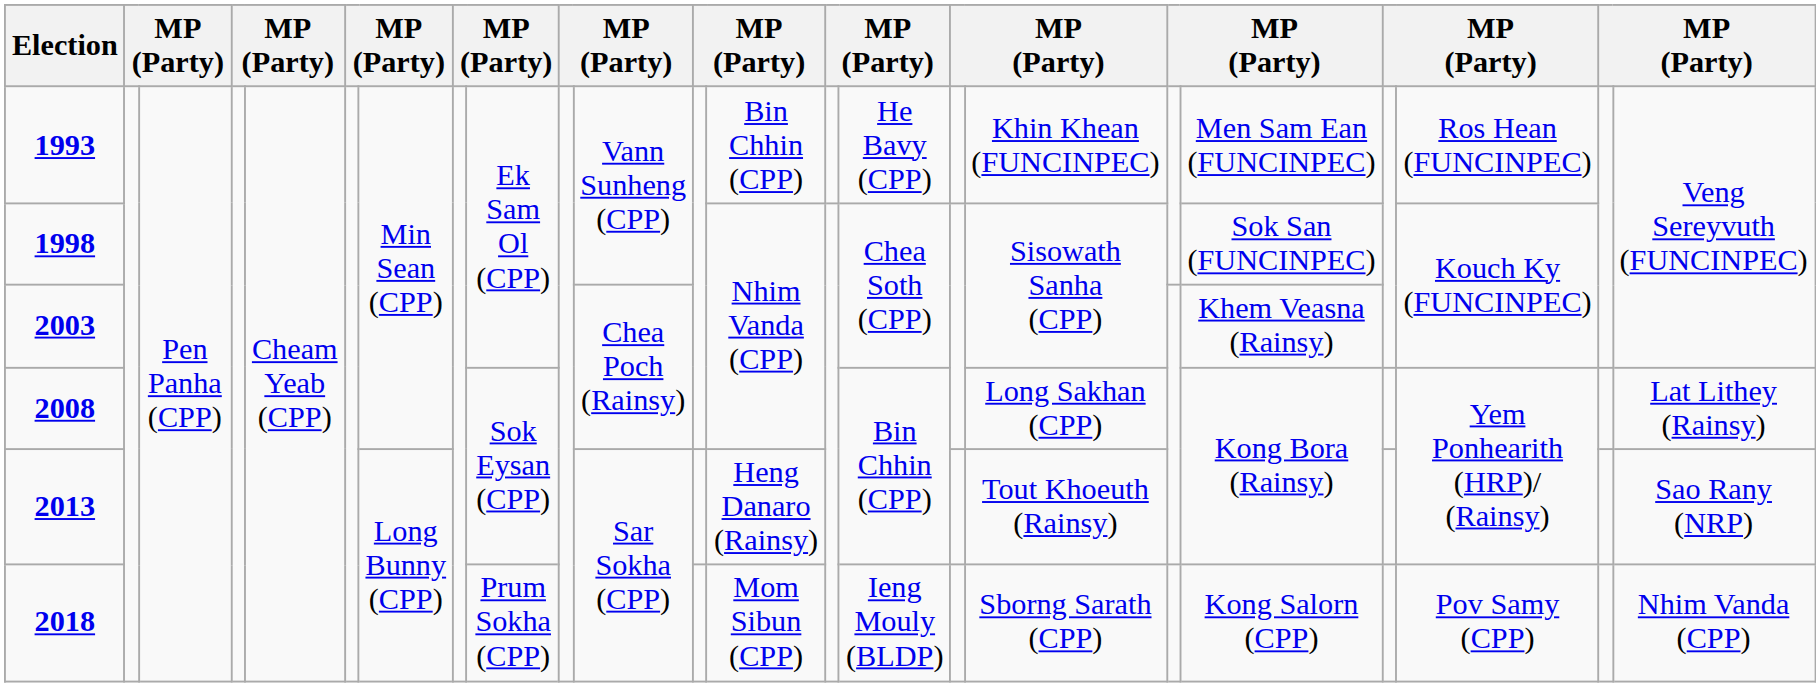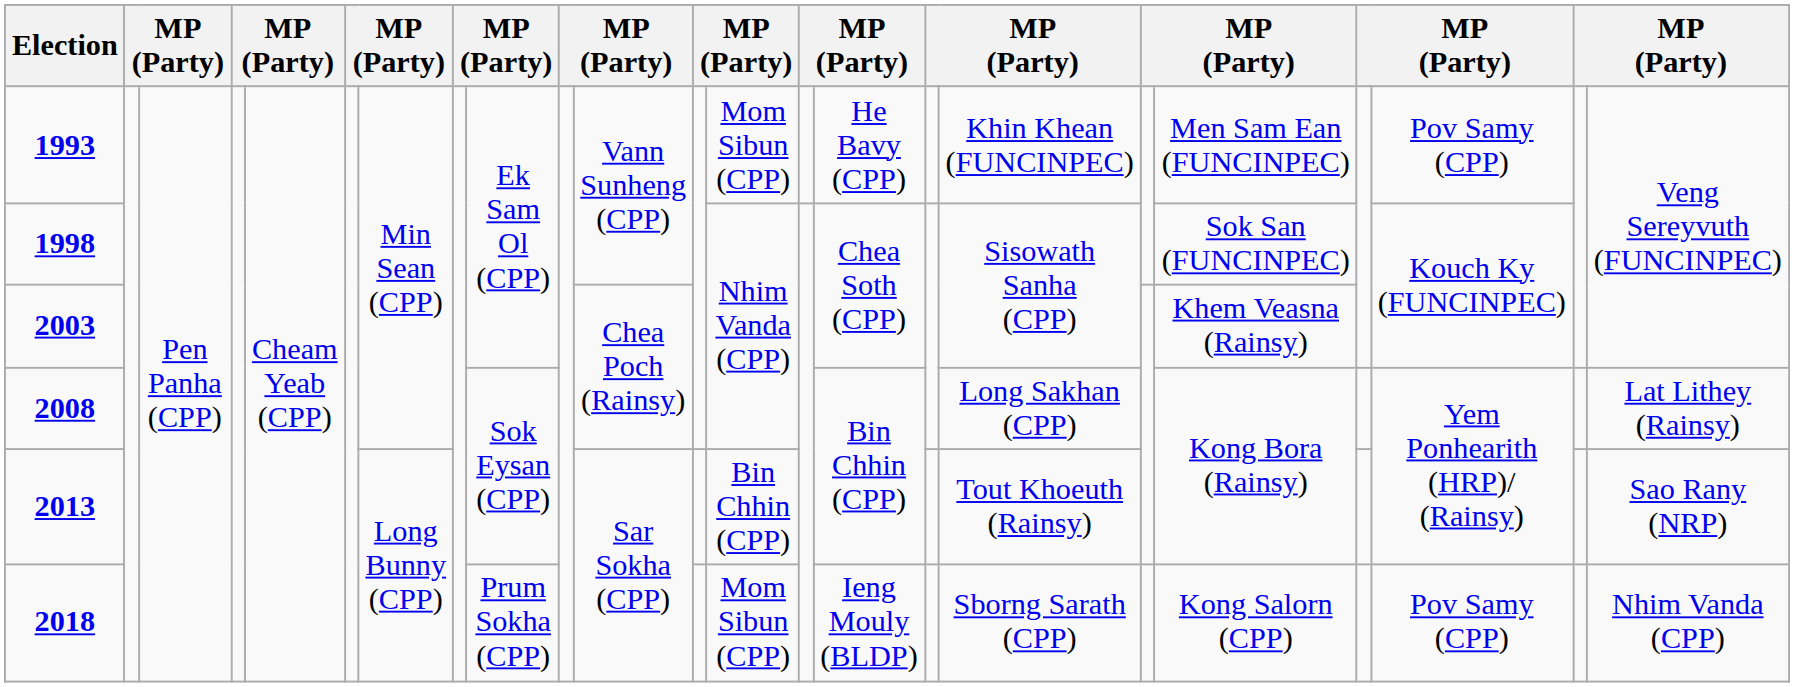1993 | column 13: Bin Chhin (CPP) -> Mom Sibun (CPP)
1993 | column 21: Ros Hean (FUNCINPEC) -> Pov Samy (CPP)
2013 | column 13: Heng Danaro (Rainsy) -> Bin Chhin (CPP)
